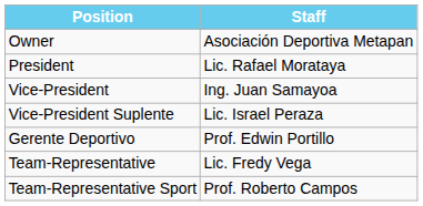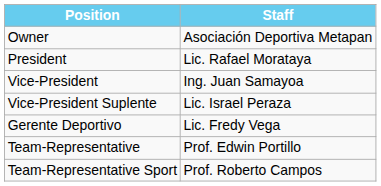Gerente Deportivo | Staff: Prof. Edwin Portillo -> Lic. Fredy Vega
Team-Representative | Staff: Lic. Fredy Vega -> Prof. Edwin Portillo
